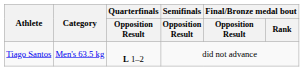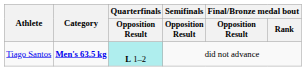Tiago Santos | Category: normal -> bold
Tiago Santos | Quarterfinals / Opposition Result: no background -> paleturquoise background
